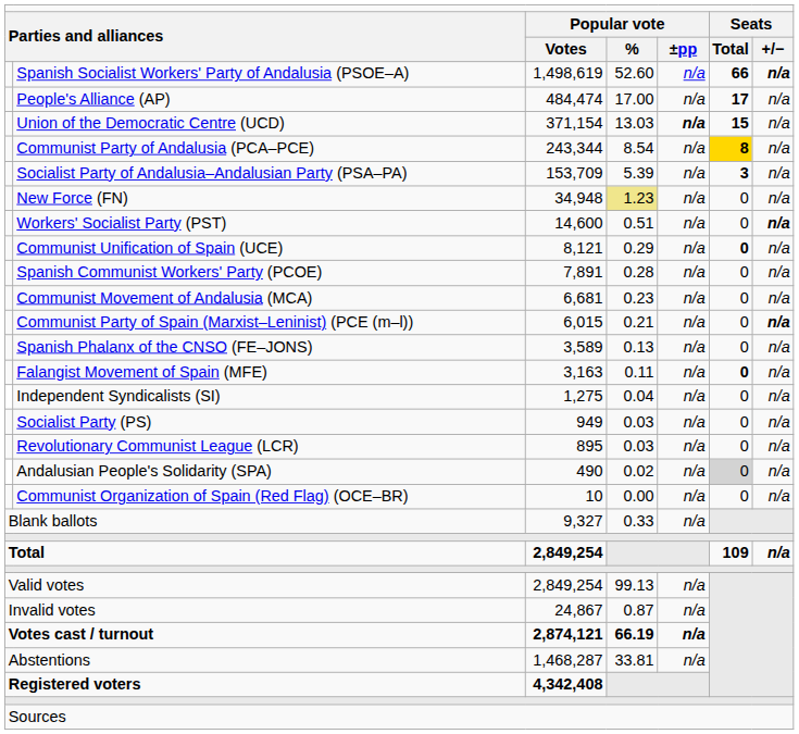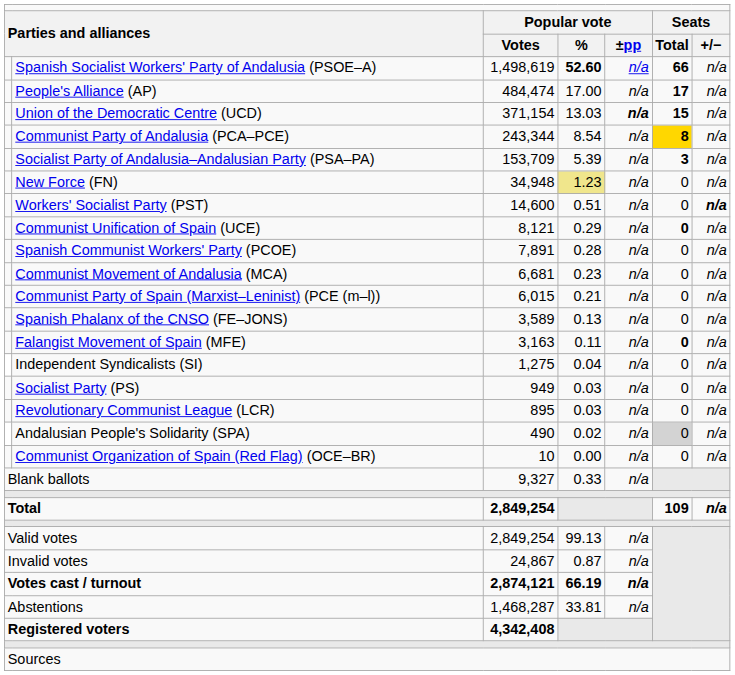Spanish Socialist Workers' Party of Andalusia (PSOE–A) | column 4: normal -> bold
Spanish Socialist Workers' Party of Andalusia (PSOE–A) | column 7: bold -> normal
Communist Party of Spain (Marxist–Leninist) (PCE (m–l)) | column 7: bold -> normal
